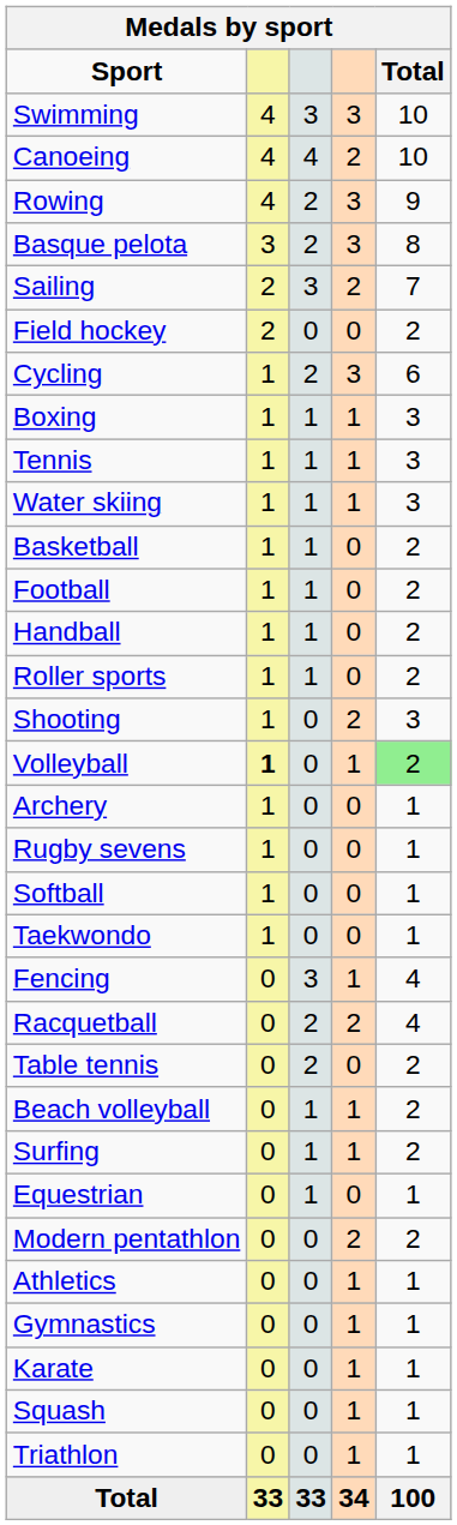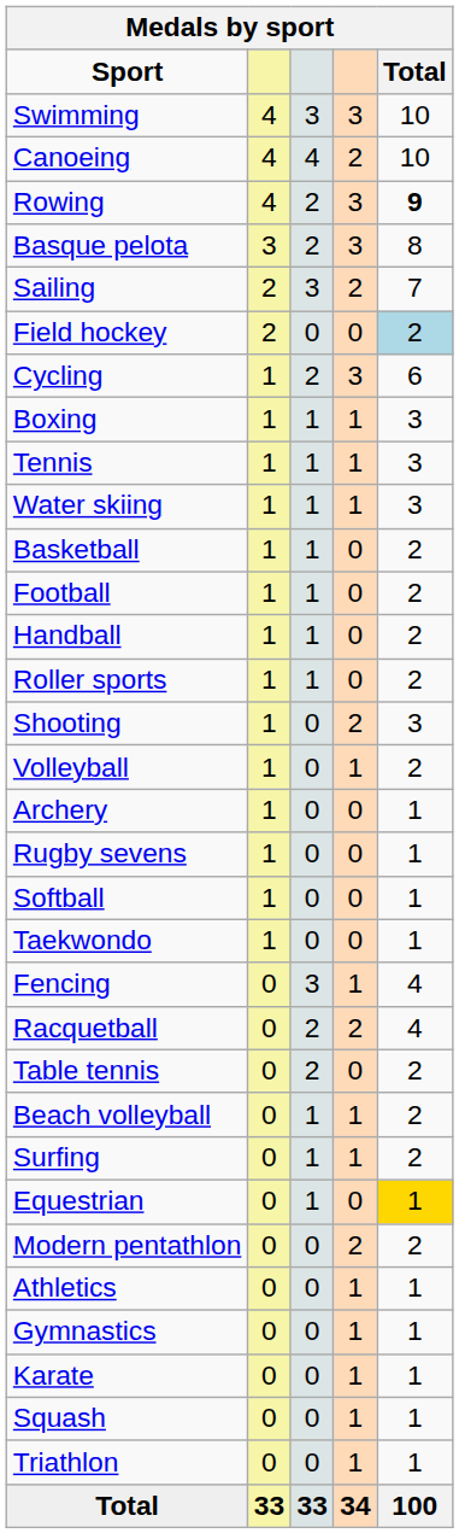Rowing | Total: normal -> bold
Field hockey | Total: no background -> lightblue background
Volleyball | column 2: bold -> normal
Volleyball | Total: lightgreen background -> no background
Equestrian | Total: no background -> gold background
